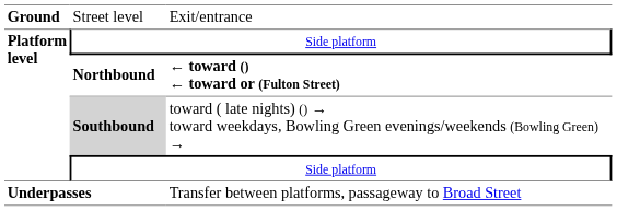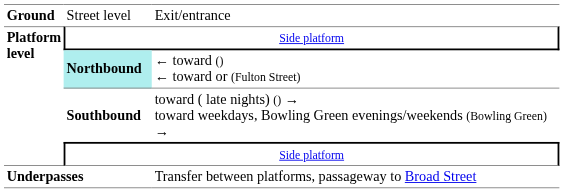Northbound | column 2: no background -> paleturquoise background
Northbound | column 3: bold -> normal
Southbound | column 2: lightgrey background -> no background
